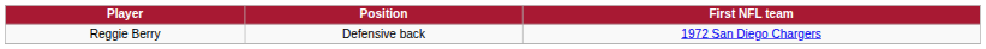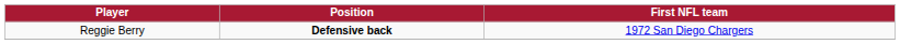Reggie Berry | Position: normal -> bold
